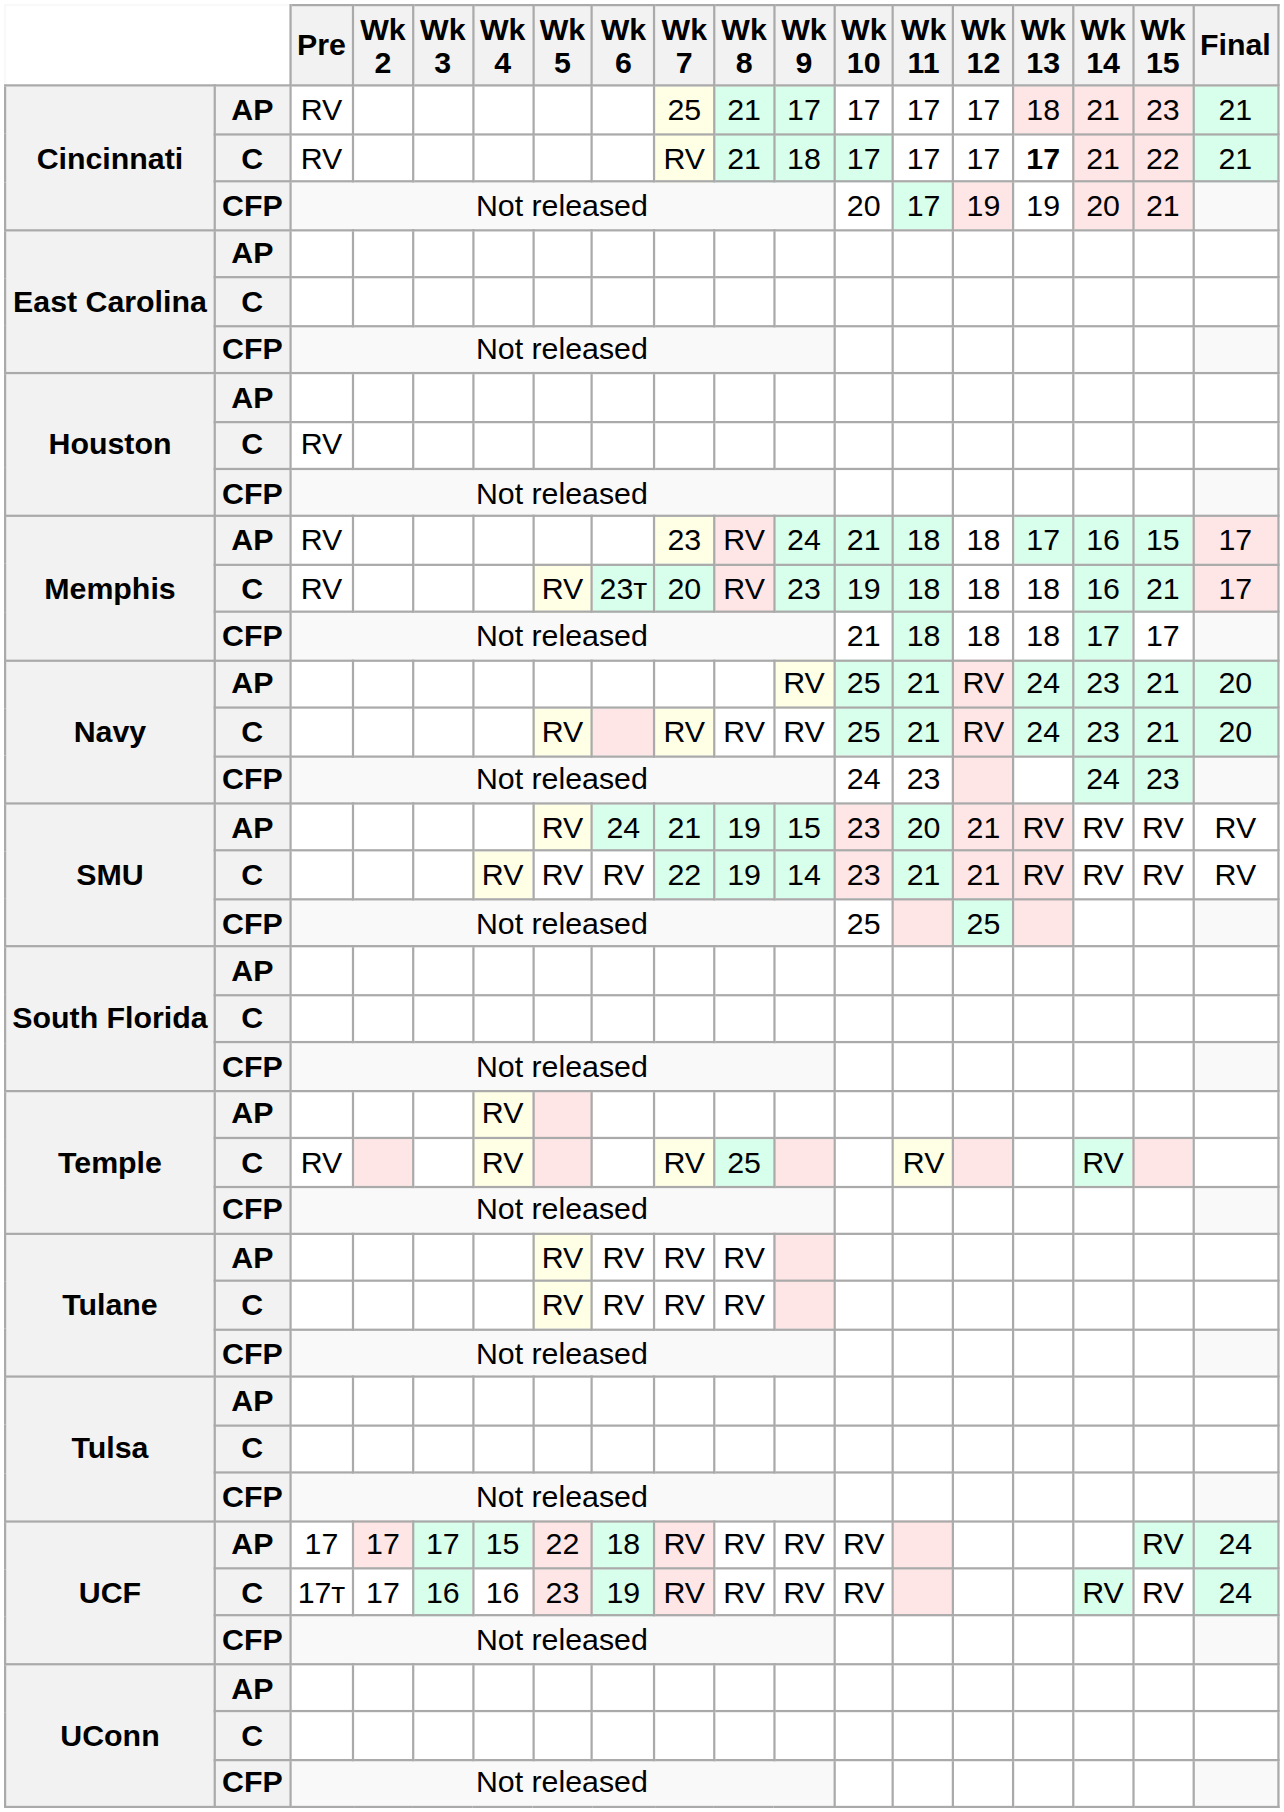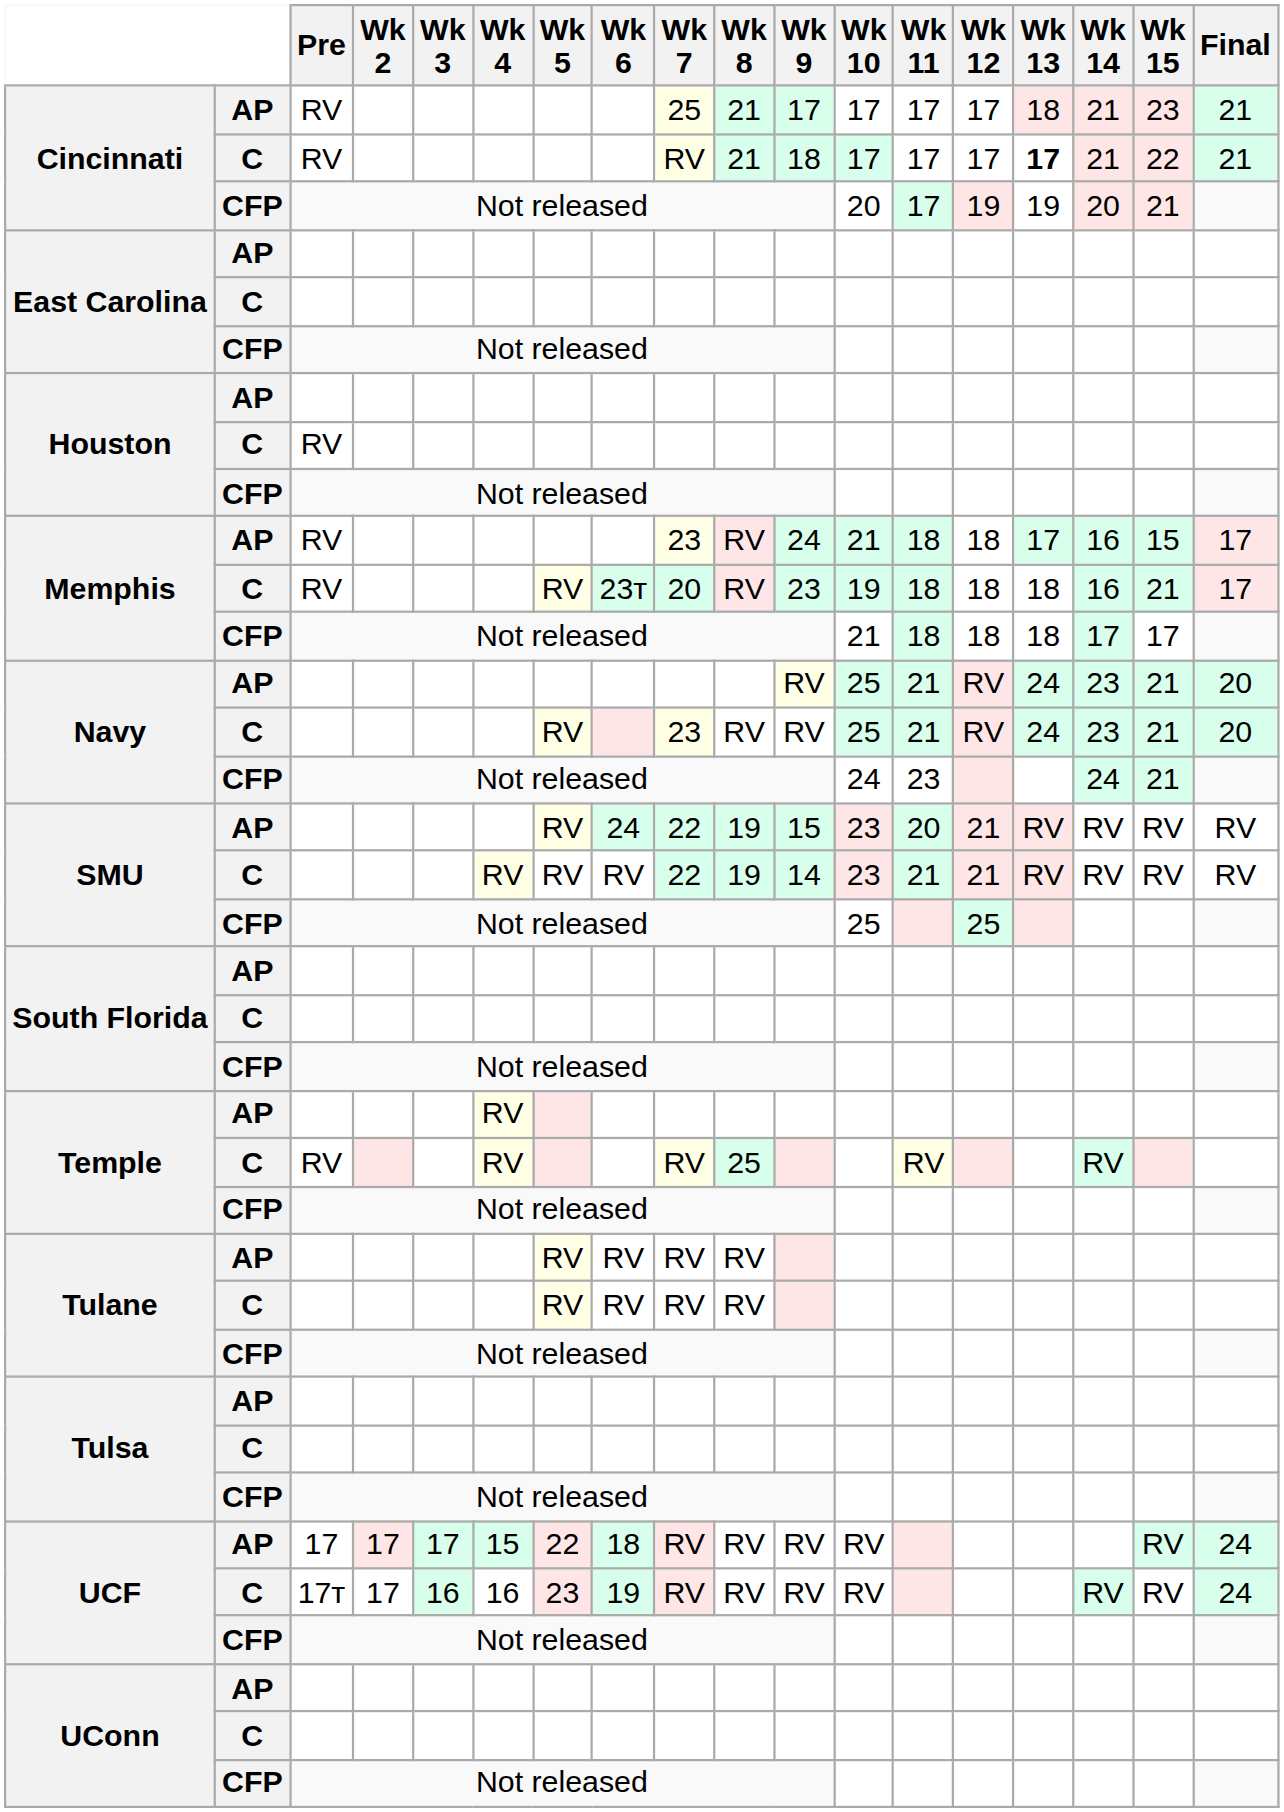Navy / C | Wk 7: RV -> 23
Navy / CFP | Wk 15: 23 -> 21
SMU / AP | Wk 7: 21 -> 22
